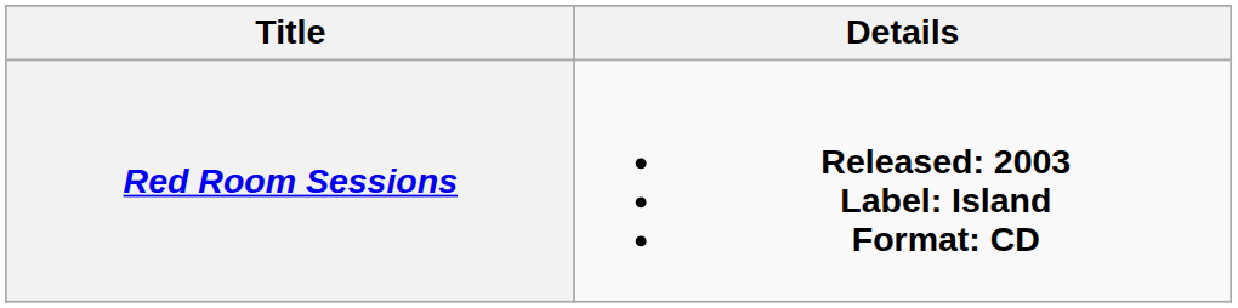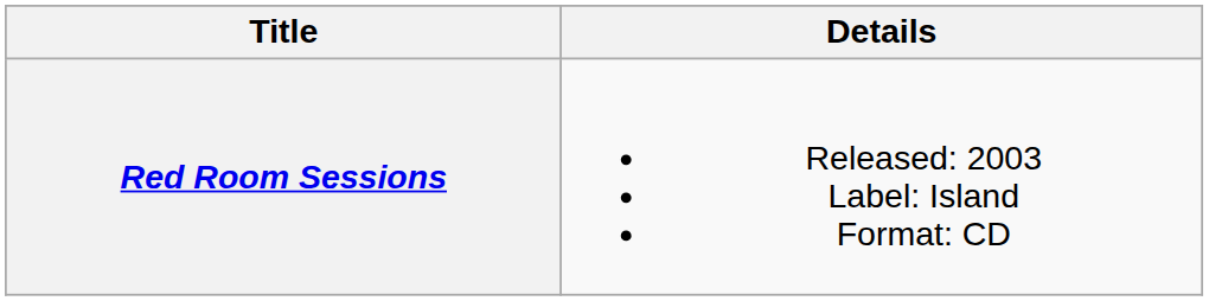Red Room Sessions | Details: bold -> normal
